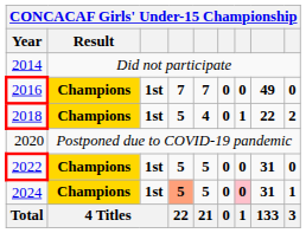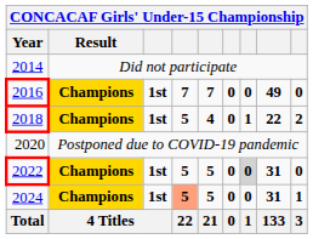2022 | column 7: no background -> lightgrey background
2024 | column 7: pink background -> no background
